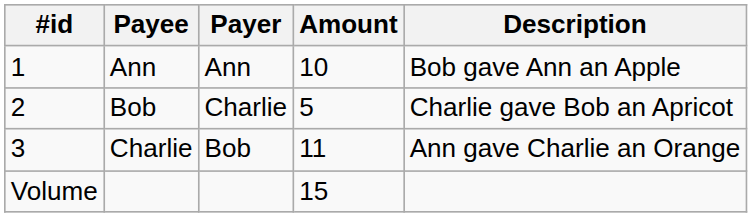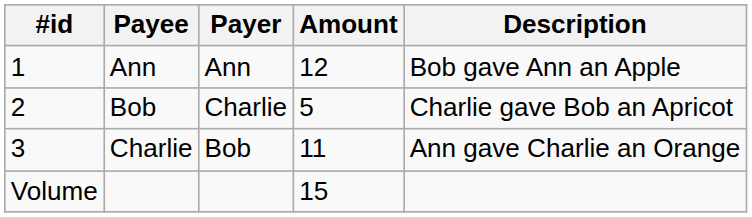row 2 | Amount: 10 -> 12
